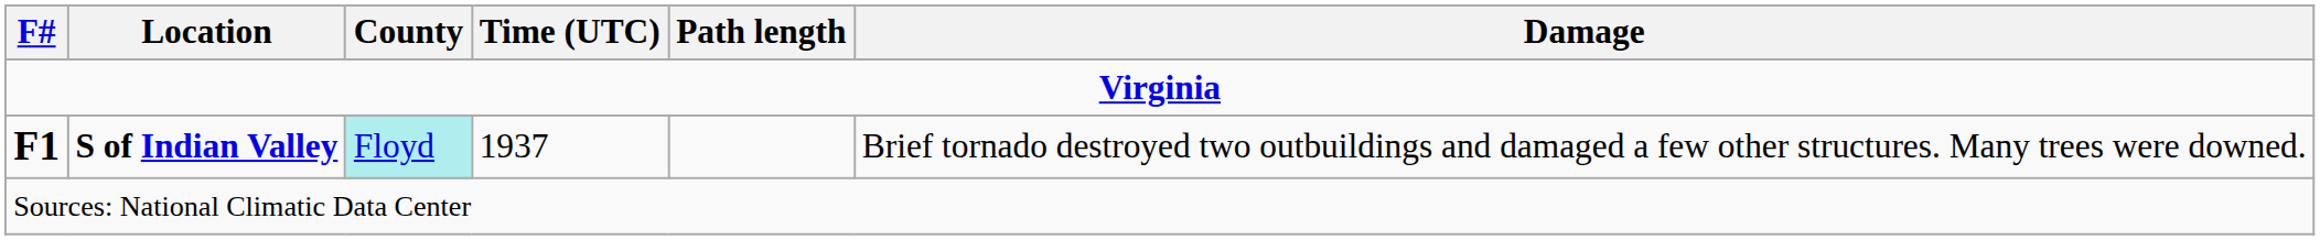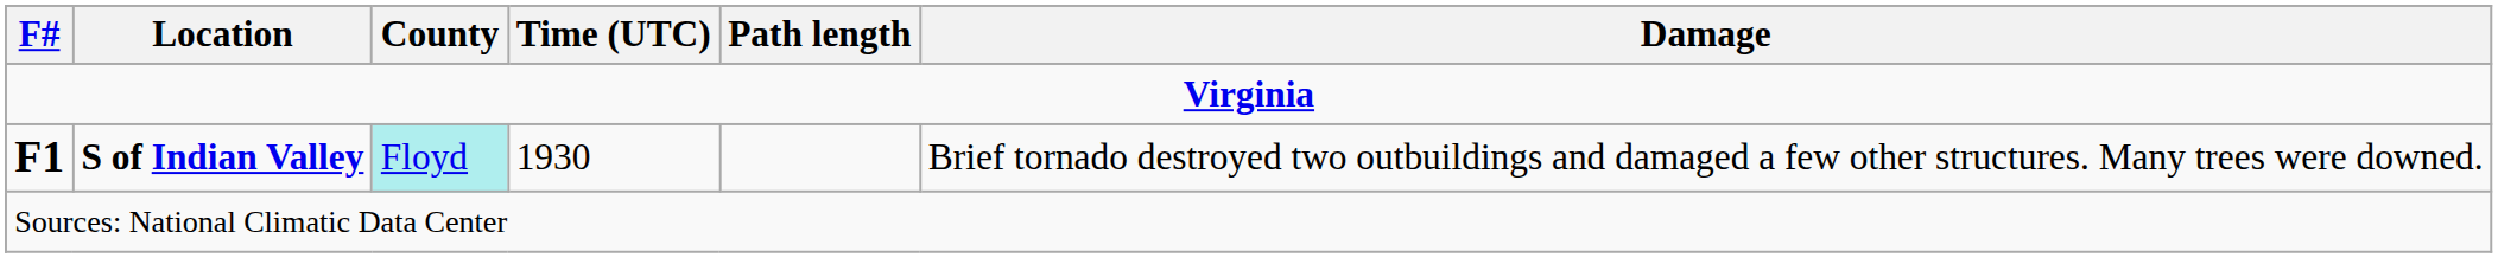F1 | Time (UTC): 1937 -> 1930
